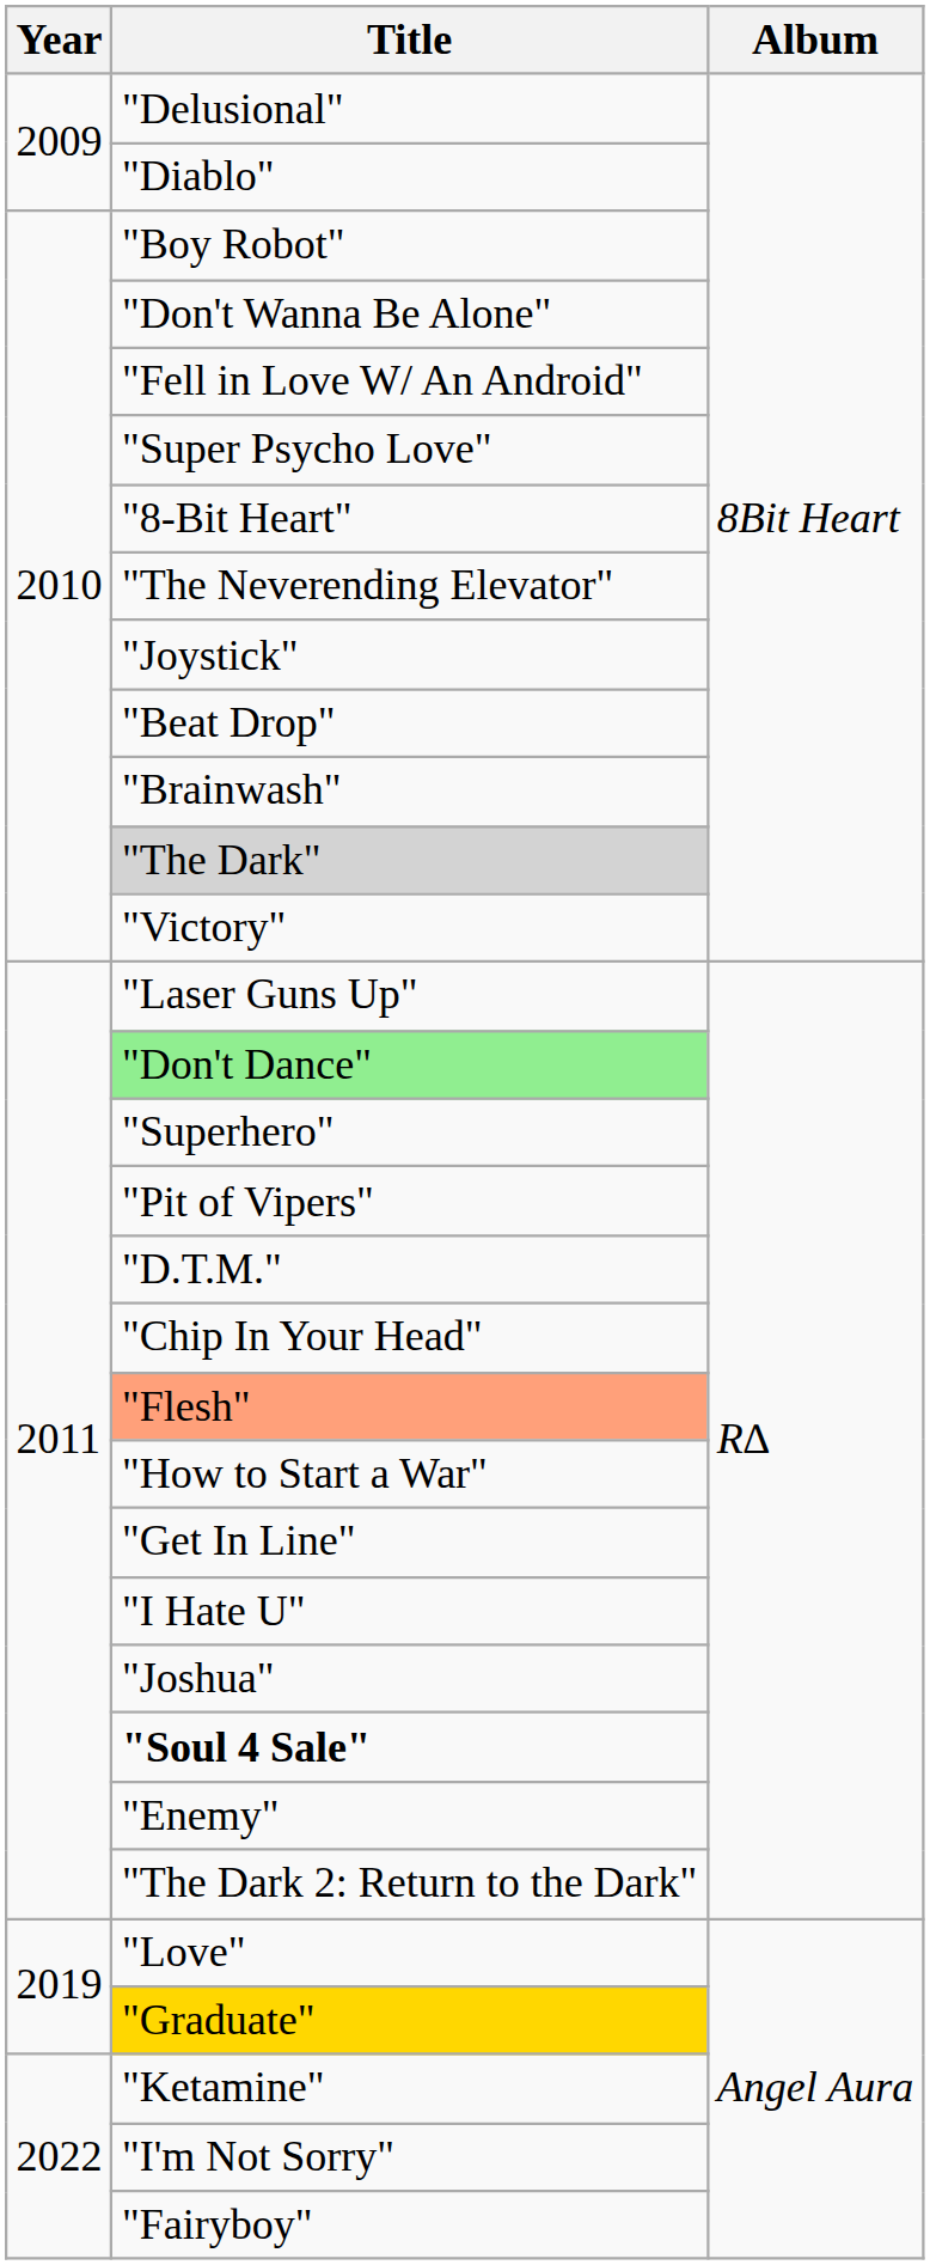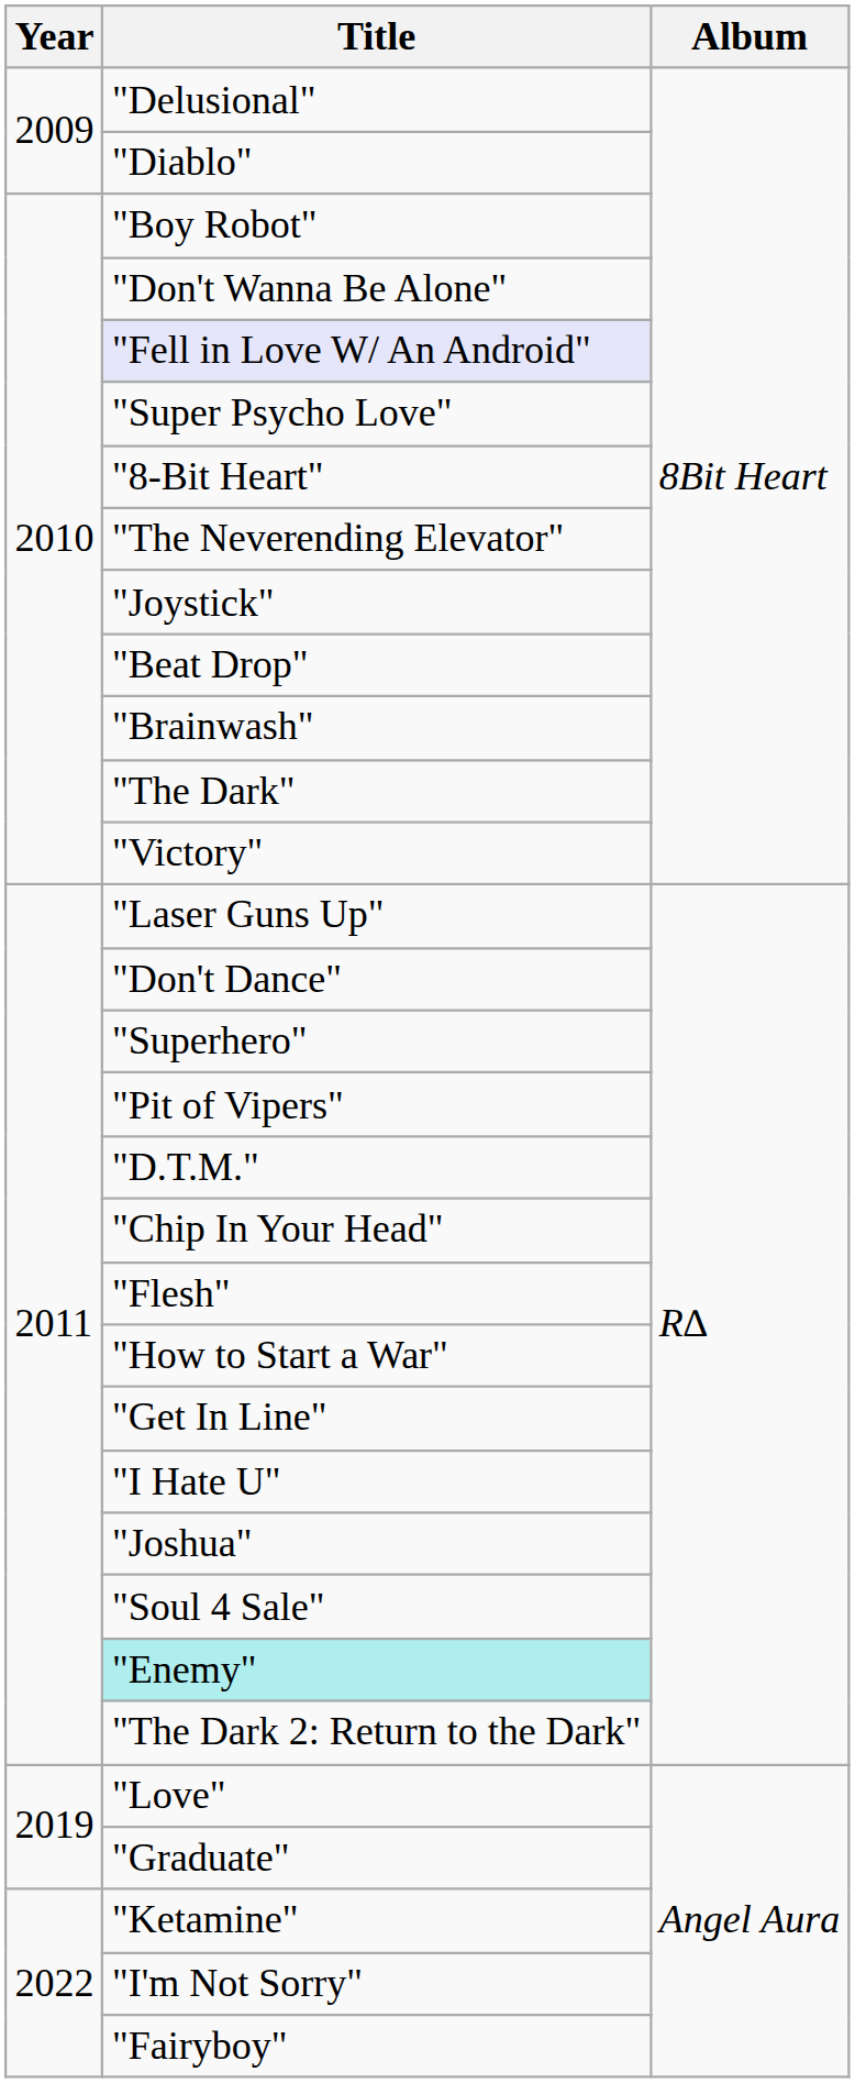"Fell in Love W/ An Android" | Title: no background -> lavender background
"The Dark" | Title: lightgrey background -> no background
"Don't Dance" | Title: lightgreen background -> no background
"Flesh" | Title: lightsalmon background -> no background
"Soul 4 Sale" | Title: bold -> normal
"Enemy" | Title: no background -> paleturquoise background
"Graduate" | Title: gold background -> no background
